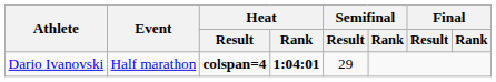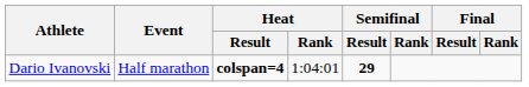Dario Ivanovski | Heat / Rank: bold -> normal
Dario Ivanovski | Semifinal / Result: normal -> bold
